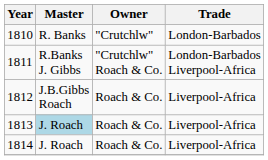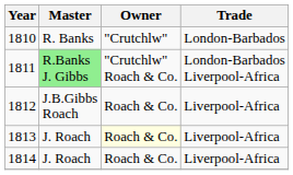1811 | Master: no background -> lightgreen background
1813 | Master: lightblue background -> no background
1813 | Owner: no background -> lightyellow background
